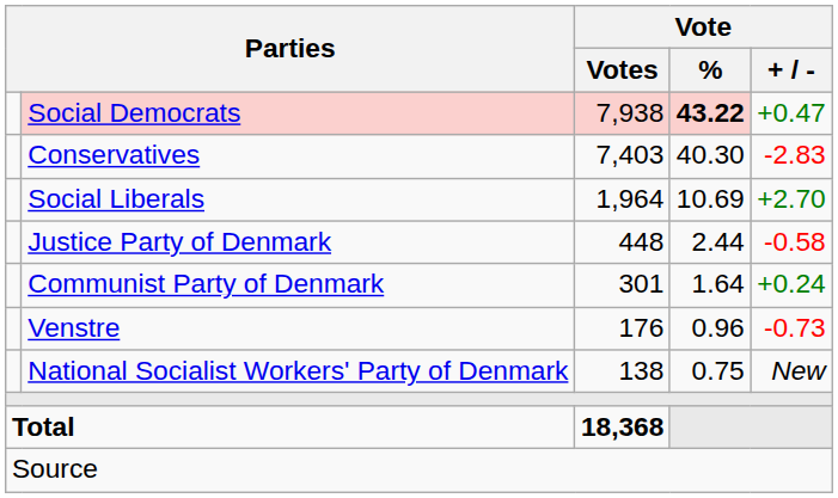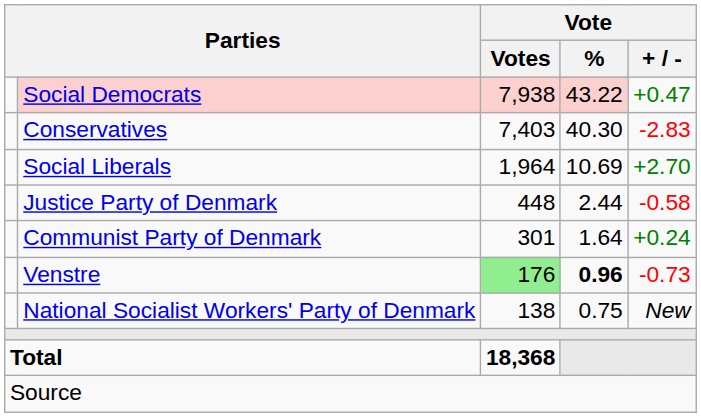Social Democrats | Vote / %: bold -> normal
Venstre | Vote / Votes: no background -> lightgreen background
Venstre | Vote / %: normal -> bold
